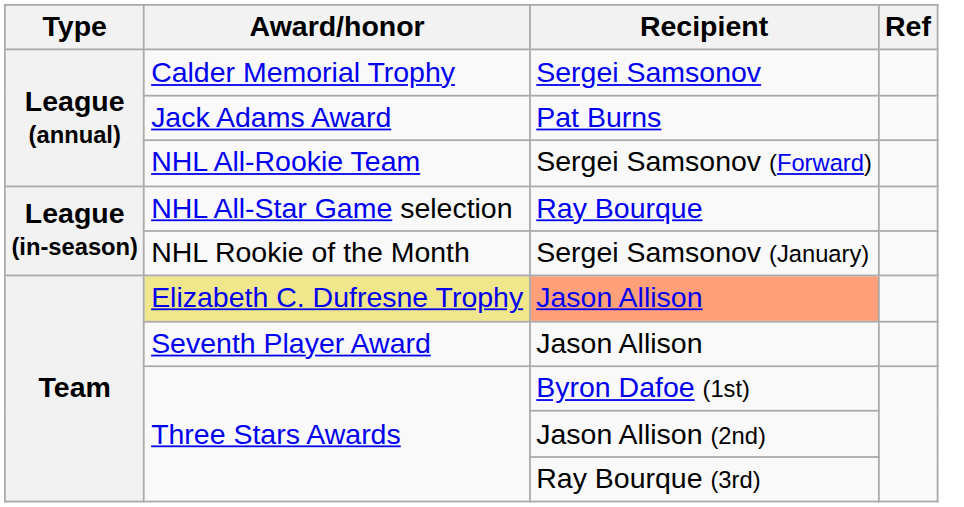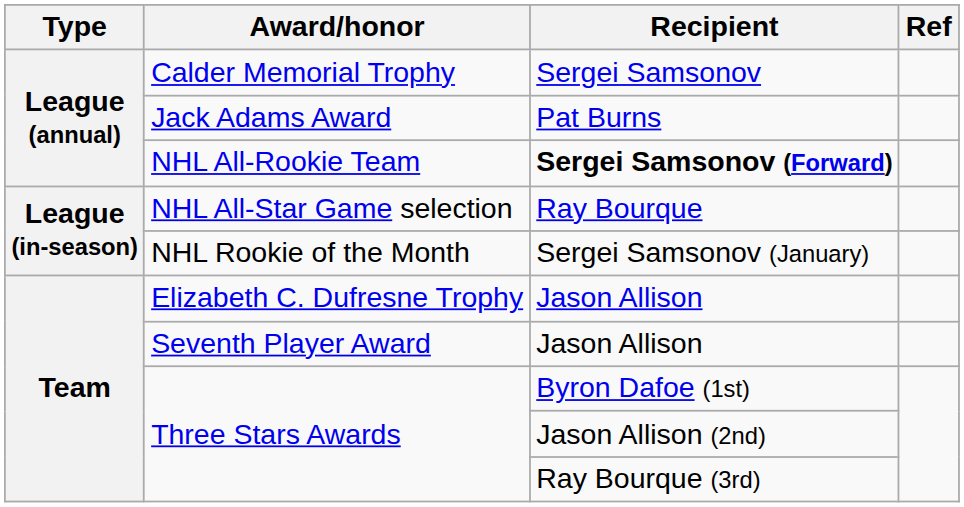Sergei Samsonov (Forward) | Recipient: normal -> bold
Elizabeth C. Dufresne Trophy / Jason Allison | Award/honor: khaki background -> no background
Elizabeth C. Dufresne Trophy / Jason Allison | Recipient: lightsalmon background -> no background
